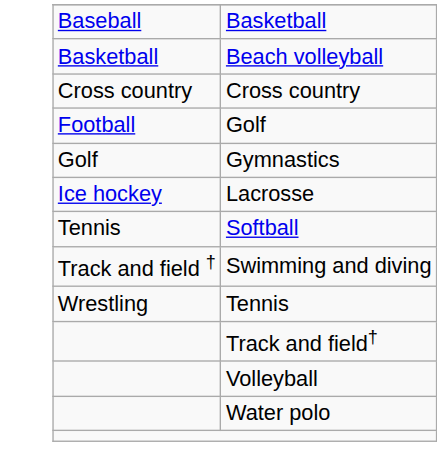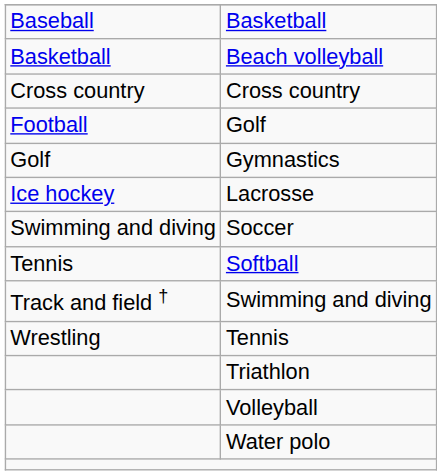+ row: Swimming and diving | Soccer
+ row: Triathlon
- row: Track and field†
